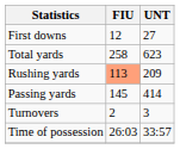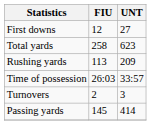Rushing yards | FIU: lightsalmon background -> no background
rows swapped: Passing yards <-> Time of possession
